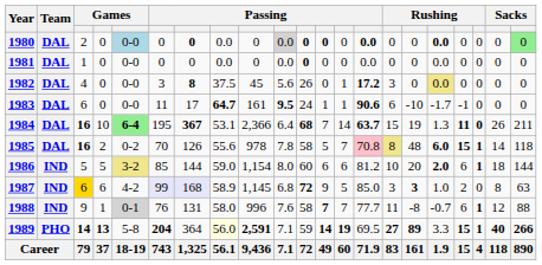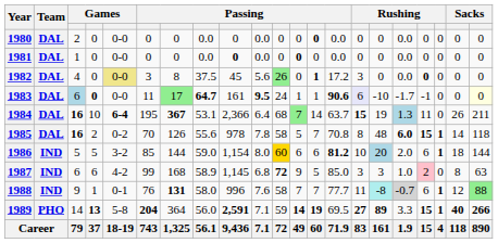1980 | column 5: lightblue background -> no background
1980 | column 7: bold -> normal
1980 | column 10: lightgrey background -> no background
1980 | column 11: bold -> normal
1980 | column 12: bold -> normal
1980 | column 13: normal -> bold
1980 | column 14: bold -> normal
1980 | column 17: bold -> normal
1980 | column 21: lightgreen background -> no background
1981 | column 9: normal -> bold
1981 | column 11: bold -> normal
1981 | column 12: normal -> bold
1982 | column 5: no background -> khaki background
1982 | column 7: bold -> normal
1982 | column 11: no background -> lightgreen background
1982 | column 13: normal -> bold
1982 | column 14: bold -> normal
1982 | column 17: khaki background -> no background
1982 | column 18: normal -> bold
1983 | column 3: no background -> lightblue background
1983 | column 4: normal -> bold
1983 | column 7: no background -> lightgreen background
1983 | column 15: no background -> lavender background
1983 | column 21: no background -> lightyellow background
1984 | column 5: lightgreen background -> no background
1984 | column 11: bold -> normal
1984 | column 12: no background -> lightgreen background
1984 | column 14: bold -> normal
1984 | column 15: normal -> bold
1984 | column 17: no background -> lightblue background
1984 | column 18: bold -> normal
1984 | column 19: bold -> normal
1985 | column 14: pink background -> no background
1985 | column 15: khaki background -> no background
1986 | column 5: khaki background -> no background
1986 | column 11: no background -> gold background
1986 | column 14: normal -> bold
1986 | column 16: no background -> lightblue background
1986 | column 17: bold -> normal
1987 | column 3: gold background -> no background
1987 | column 6: lavender background -> no background
1987 | column 7: lavender background -> no background
1987 | column 16: bold -> normal
1987 | column 18: no background -> pink background
1988 | column 5: lightgrey background -> no background
1988 | column 7: normal -> bold
1988 | column 12: bold -> normal
1988 | column 16: no background -> paleturquoise background
1988 | column 17: no background -> lightgrey background
1988 | column 21: no background -> lightgreen background
1989 | column 3: bold -> normal
1989 | column 8: lightyellow background -> no background
